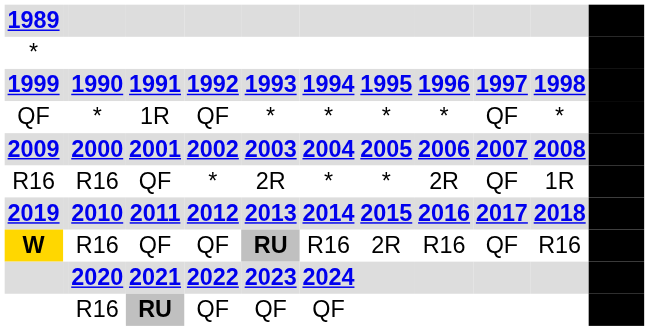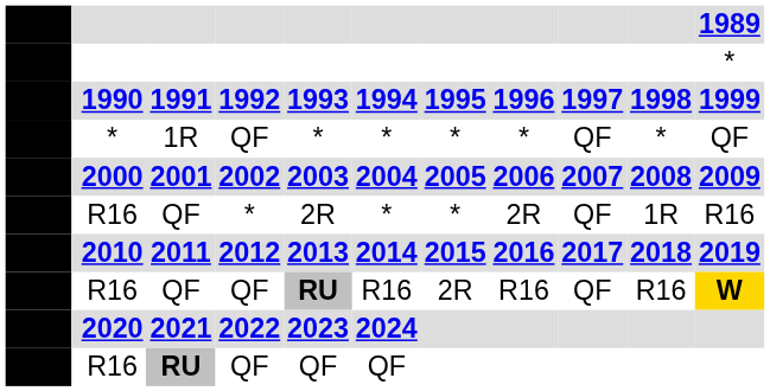columns swapped: Year <-> 1989
